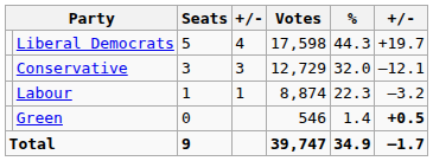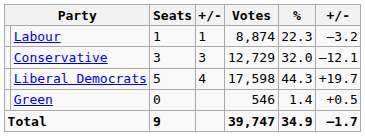rows swapped: Liberal Democrats <-> Labour
Green | column 7: bold -> normal
